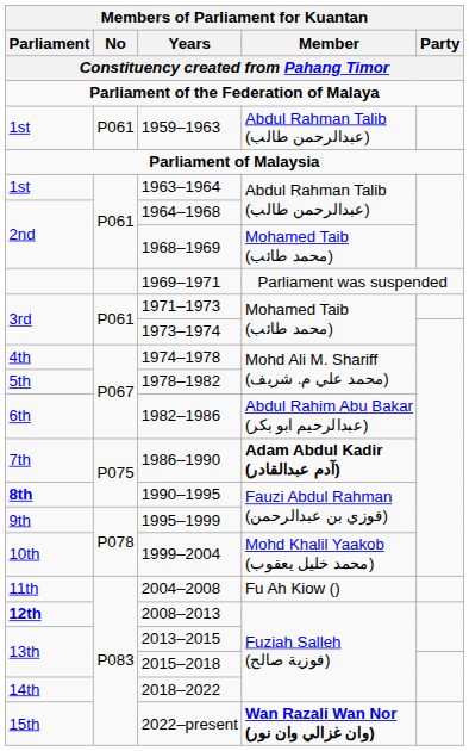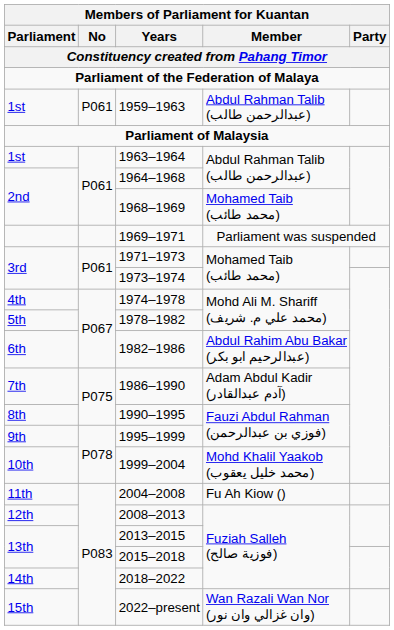1986–1990 | Member: bold -> normal
1990–1995 | Parliament: bold -> normal
2008–2013 | Parliament: bold -> normal
2022–present | Member: bold -> normal
